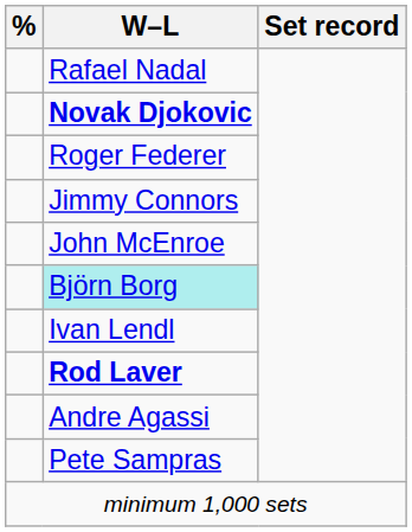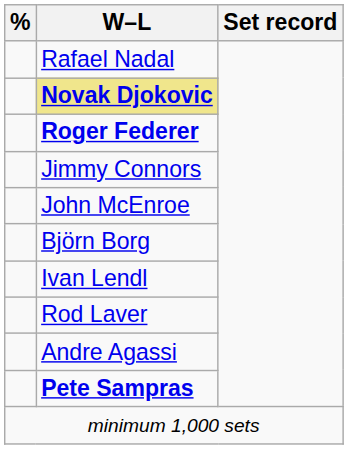Novak Djokovic | W–L: no background -> khaki background
Roger Federer | W–L: normal -> bold
Björn Borg | W–L: paleturquoise background -> no background
Rod Laver | W–L: bold -> normal
Pete Sampras | W–L: normal -> bold
